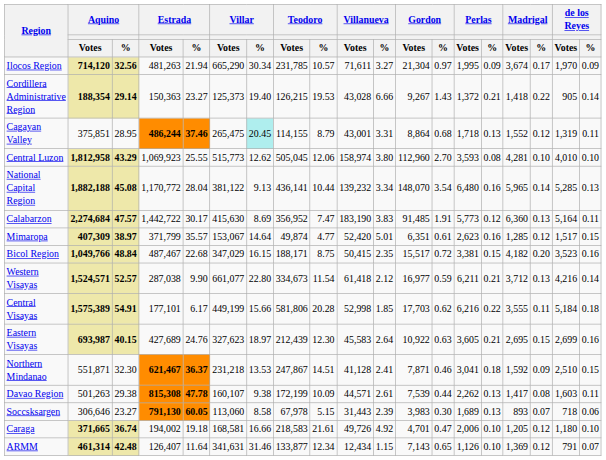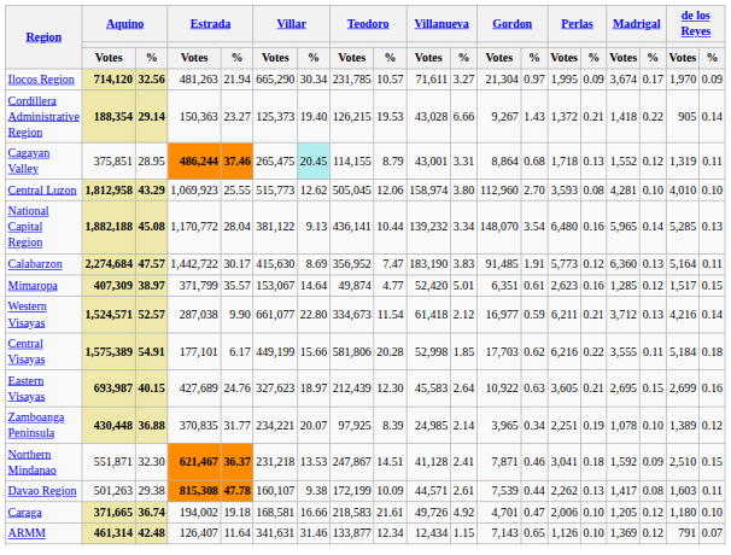- row: Bicol Region | 1,049,766 | 48.84 | 487,467 | 22.68 | 347,029 | 16.15 | 188,171 | 8.75 | 50,415 | 2.35 | 15,517 | 0.72 | 3,381 | 0.15 | 4,182 | 0.20 | 3,523 | 0.16
+ row: Zamboanga Peninsula | 430,448 | 36.88 | 370,835 | 31.77 | 234,221 | 20.07 | 97,925 | 8.39 | 24,985 | 2.14 | 3,965 | 0.34 | 2,251 | 0.19 | 1,078 | 0.10 | 1,389 | 0.12
- row: Soccsksargen | 306,646 | 23.27 | 791,130 | 60.05 | 113,060 | 8.58 | 67,978 | 5.15 | 31,443 | 2.39 | 3,983 | 0.30 | 1,689 | 0.13 | 893 | 0.07 | 718 | 0.06
